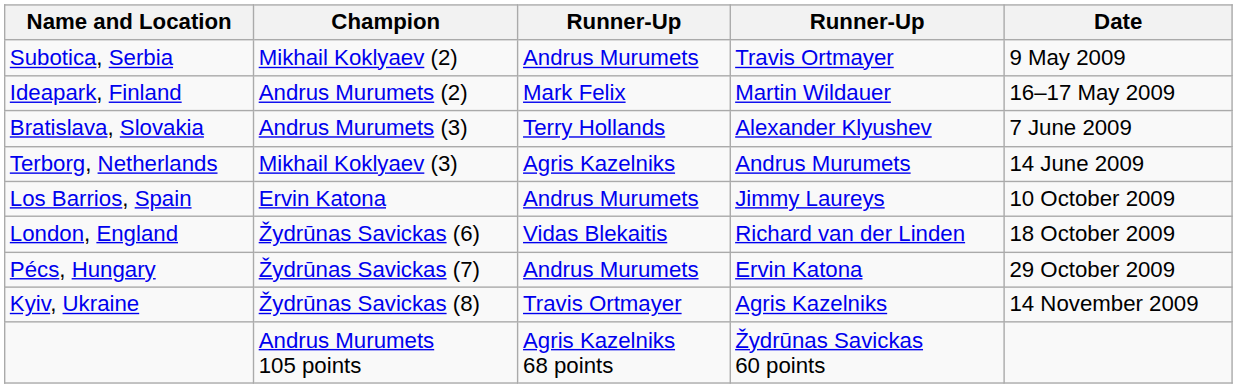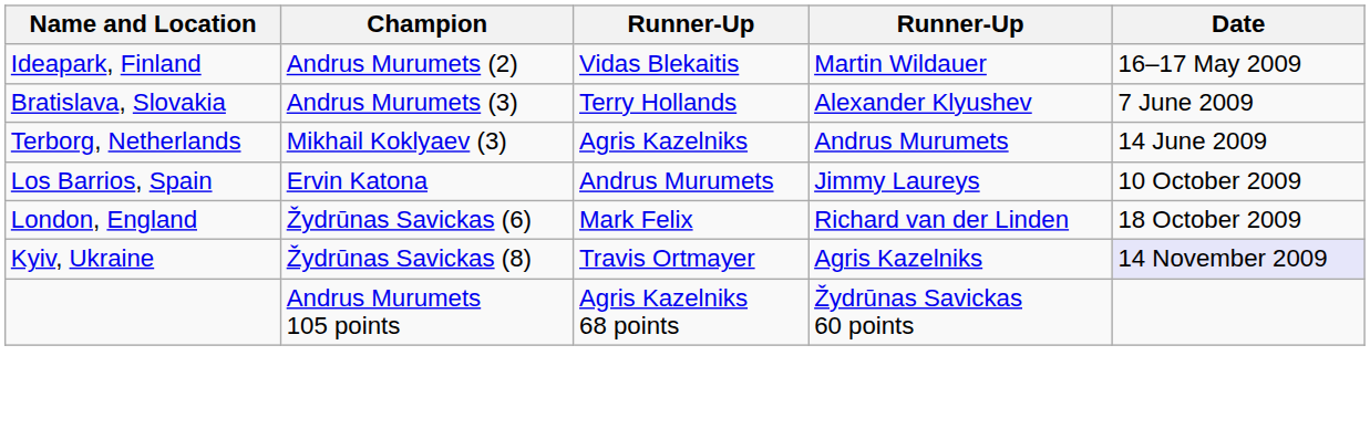- row: Subotica, Serbia | Mikhail Koklyaev (2) | Andrus Murumets | Travis Ortmayer | 9 May 2009
Ideapark, Finland | column 3: Mark Felix -> Vidas Blekaitis
London, England | column 3: Vidas Blekaitis -> Mark Felix
- row: Pécs, Hungary | Žydrūnas Savickas (7) | Andrus Murumets | Ervin Katona | 29 October 2009
Kyiv, Ukraine | Date: no background -> lavender background
